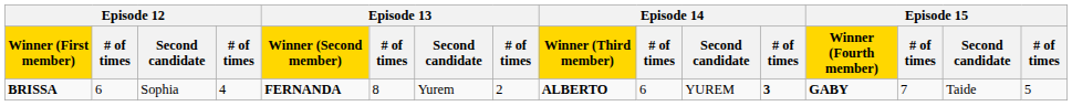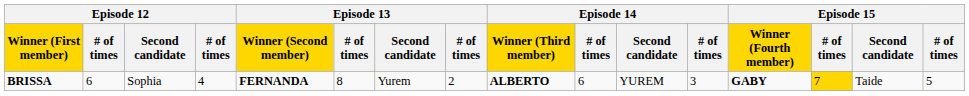BRISSA | column 12: bold -> normal
BRISSA | column 14: no background -> gold background
